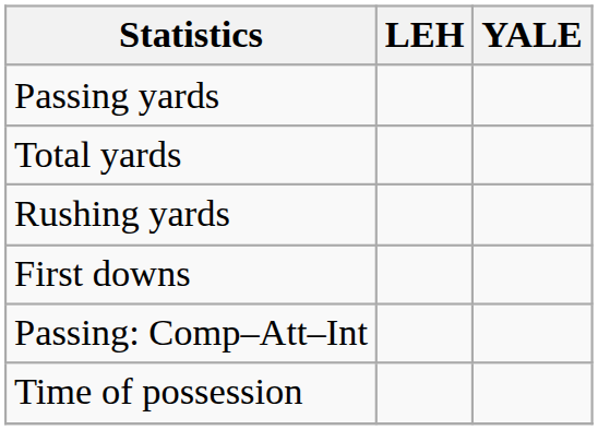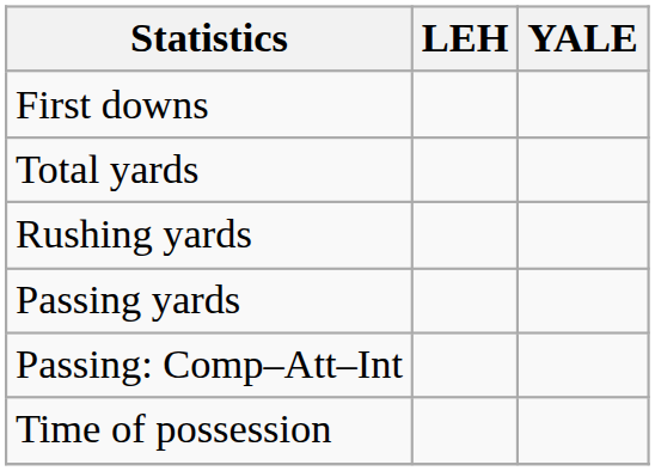rows swapped: First downs <-> Passing yards
